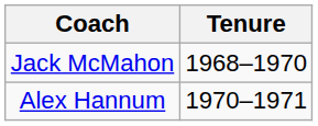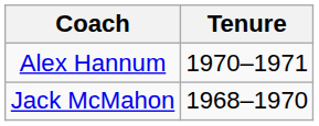rows swapped: Jack McMahon <-> Alex Hannum
